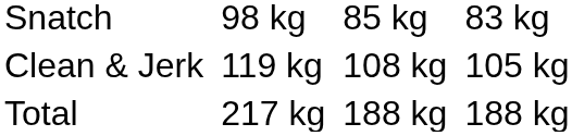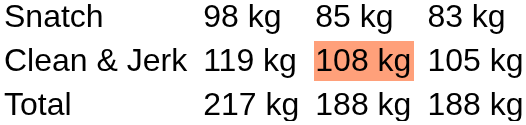Clean & Jerk | column 3: no background -> lightsalmon background
